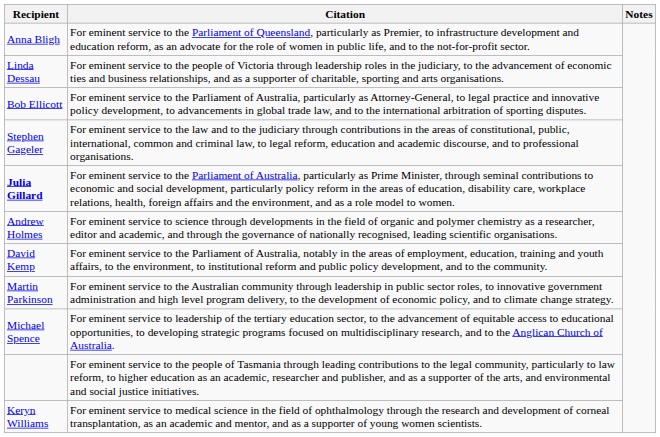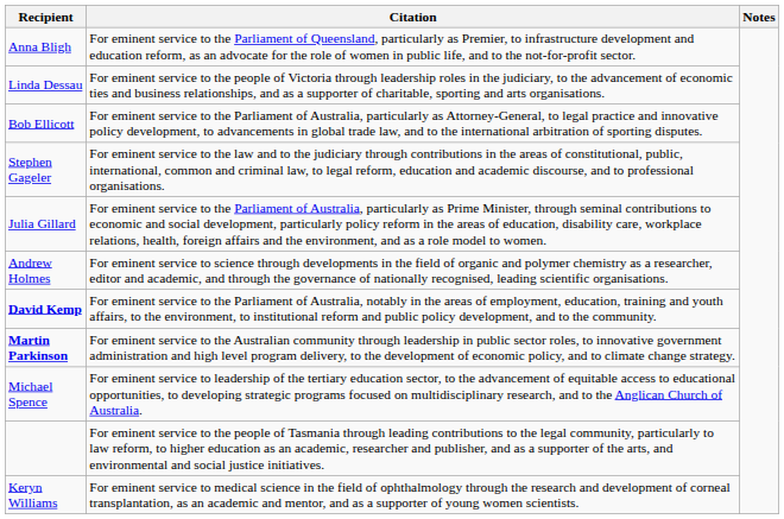Julia Gillard | Recipient: bold -> normal
David Kemp | Recipient: normal -> bold
Martin Parkinson | Recipient: normal -> bold
